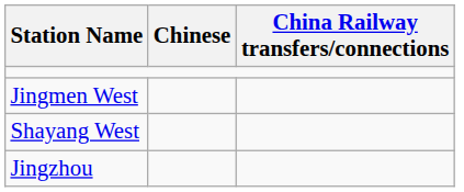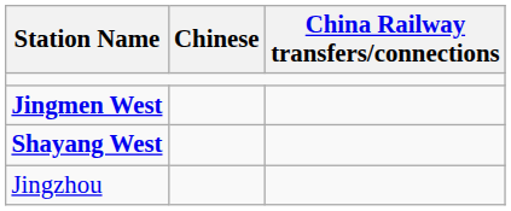Jingmen West | Station Name: normal -> bold
Shayang West | Station Name: normal -> bold
